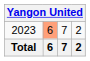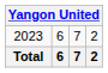2023 | column 2: lightsalmon background -> no background
